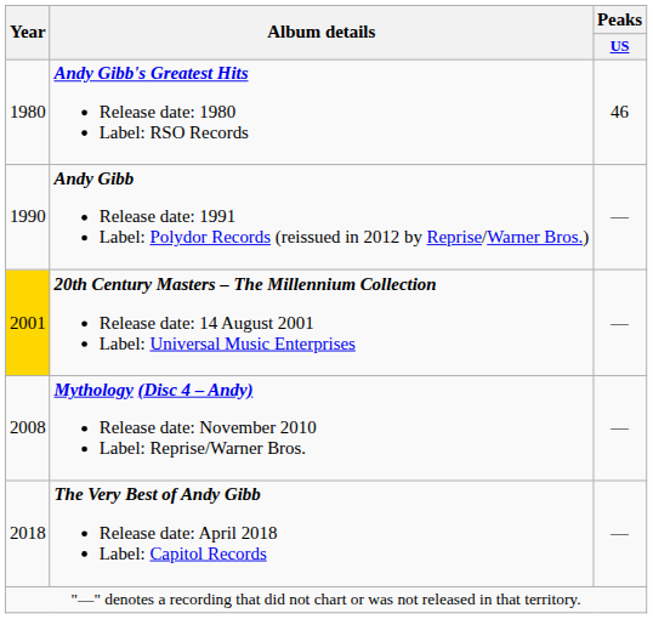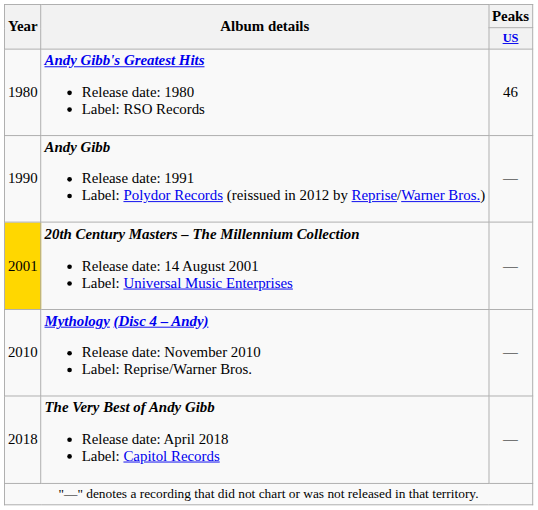row 6 | Year: 2008 -> 2010
